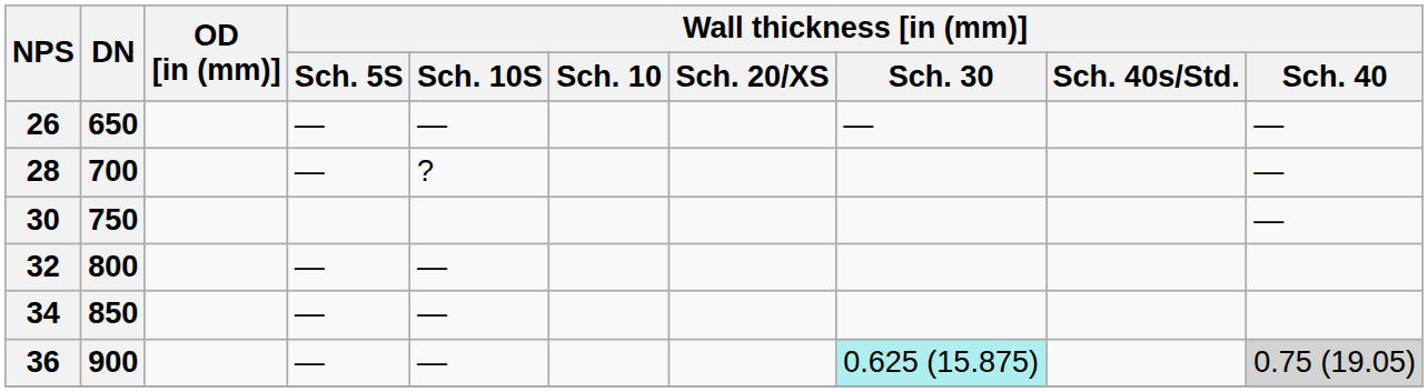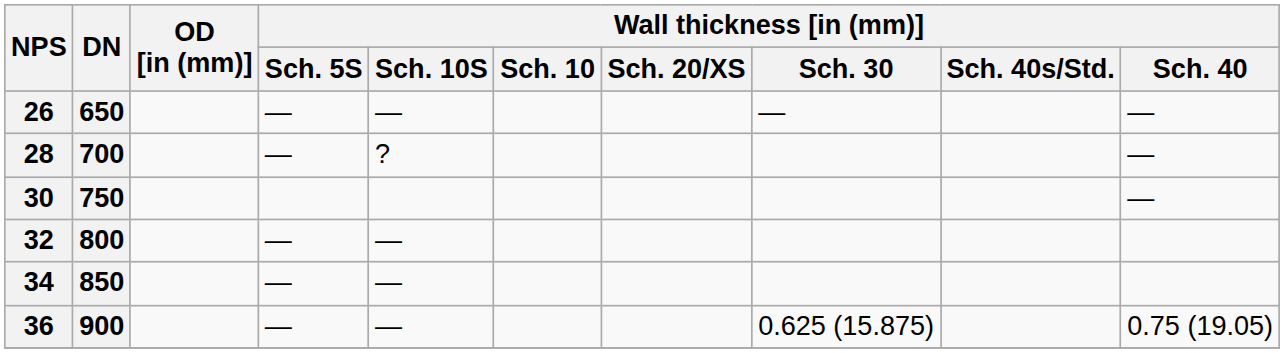36 | Wall thickness [in (mm)] / Sch. 30: paleturquoise background -> no background
36 | Wall thickness [in (mm)] / Sch. 40: lightgrey background -> no background
